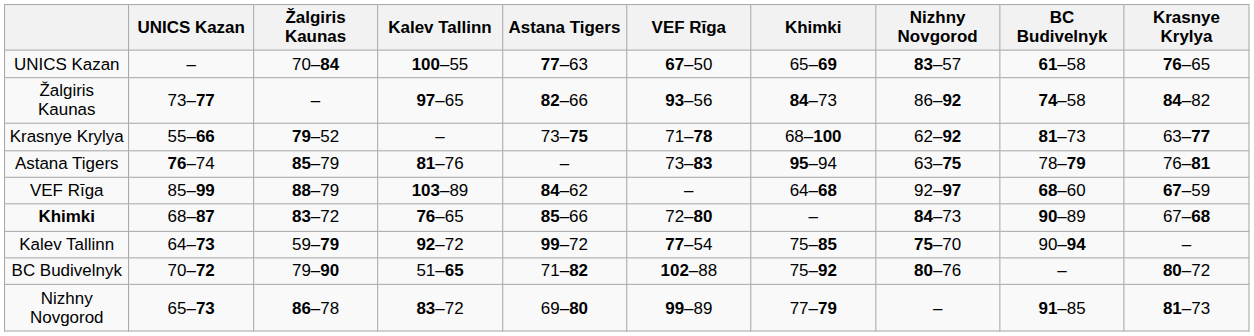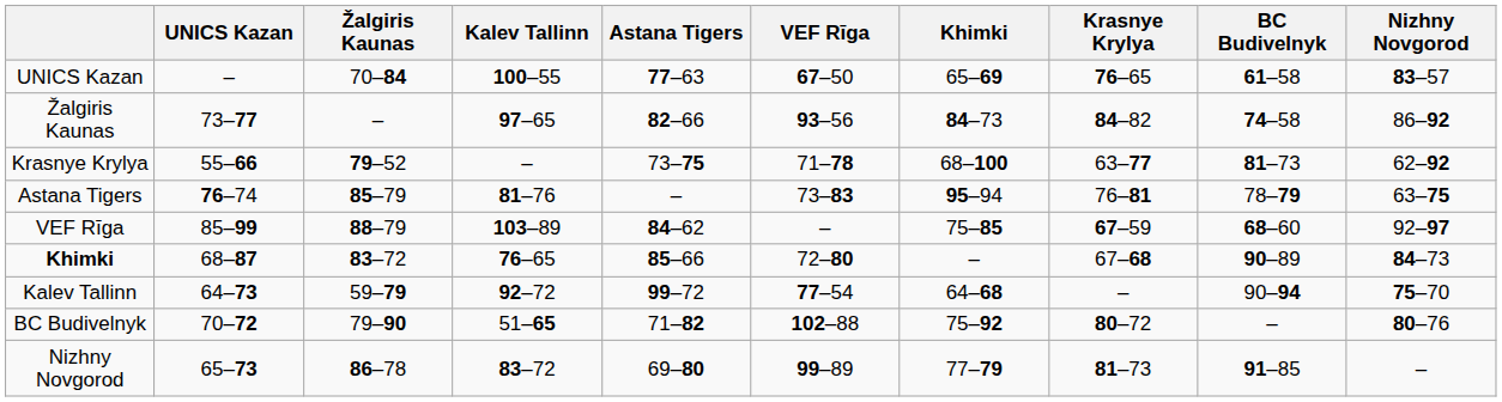columns swapped: Krasnye Krylya <-> Nizhny Novgorod
row 6 | Khimki: 64–68 -> 75–85
row 8 | Khimki: 75–85 -> 64–68
